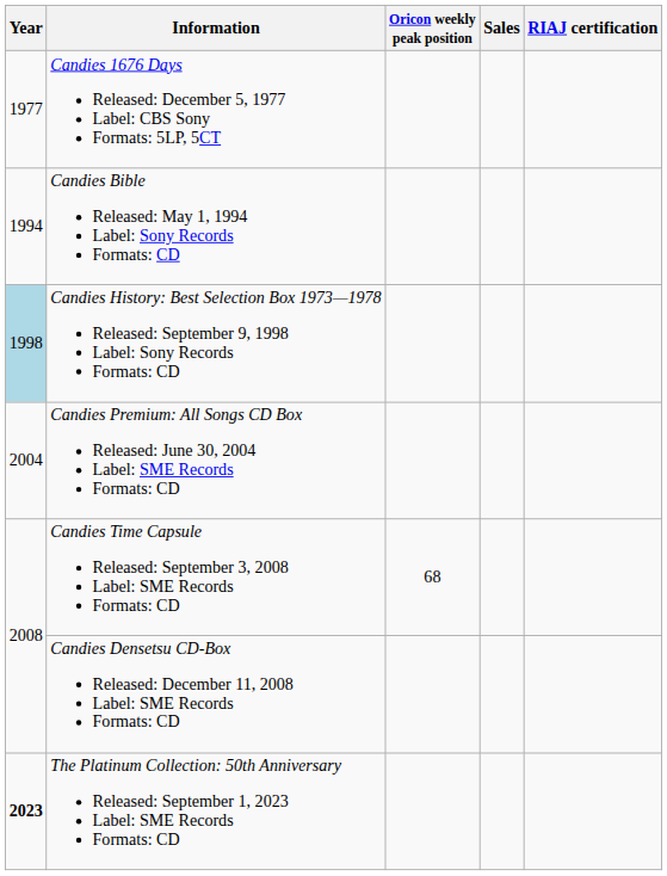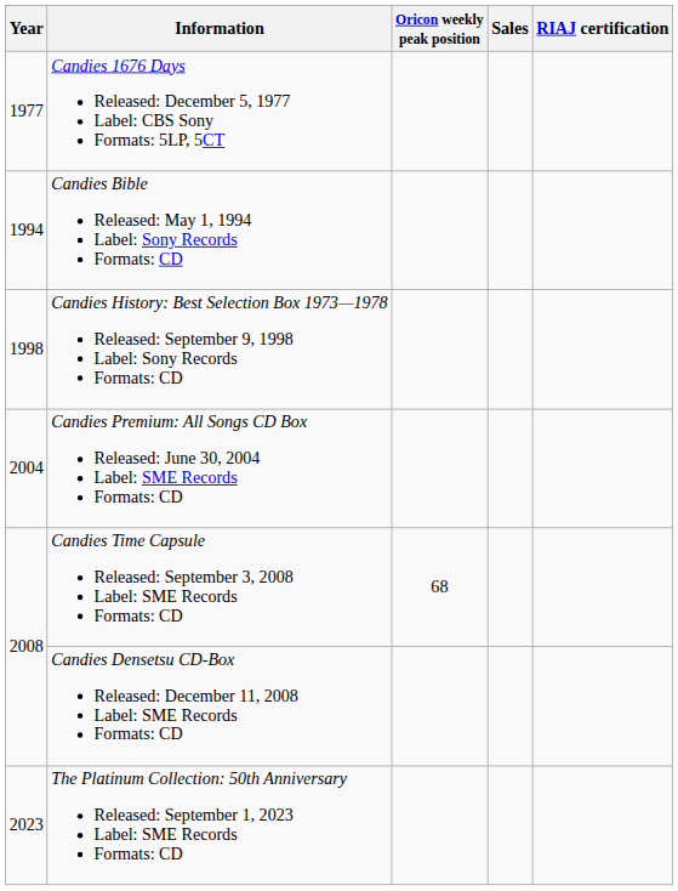row 4 | Year: lightblue background -> no background
row 8 | Year: bold -> normal
